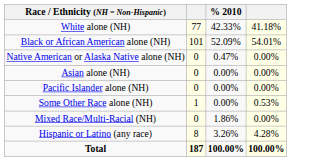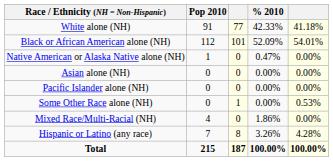+ column: Pop 2010 | 91 | 112 | 1 | 0 | 0 | 0 | 4 | 7 | 215
